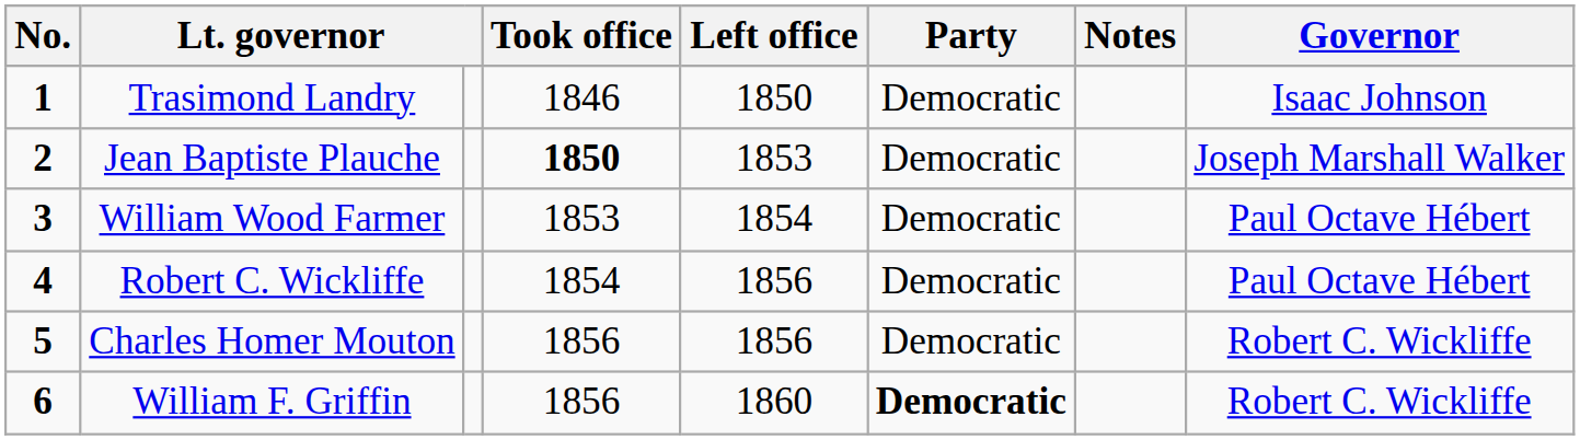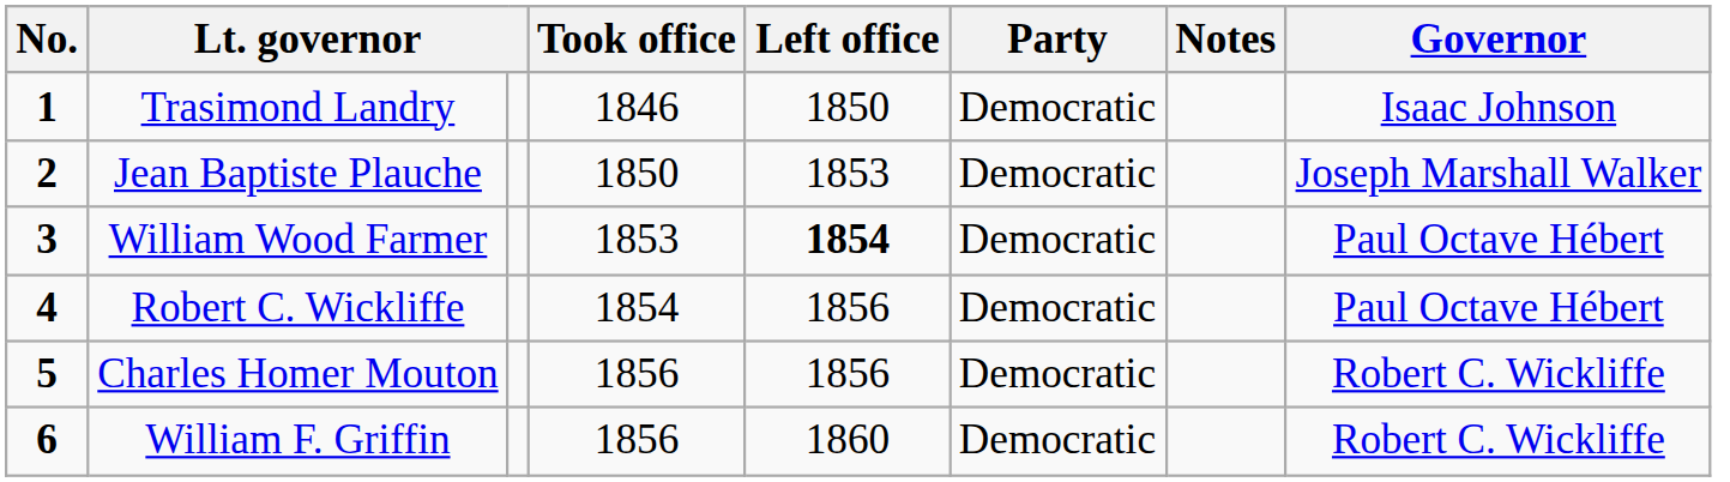Jean Baptiste Plauche | Took office: bold -> normal
William Wood Farmer | Left office: normal -> bold
William F. Griffin | Party: bold -> normal
